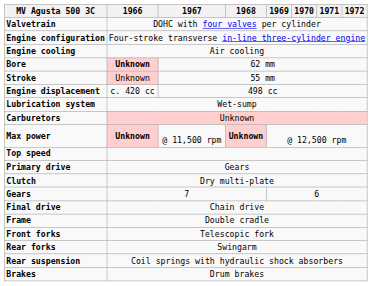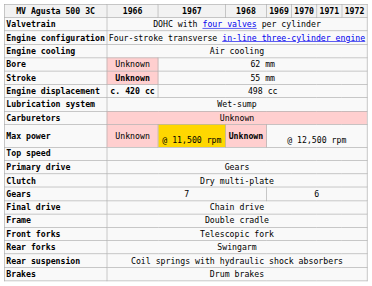Bore | 1966: bold -> normal
Stroke | 1966: normal -> bold
Engine displacement | 1966: normal -> bold
Max power | 1966: bold -> normal
Max power | 1967: no background -> gold background
